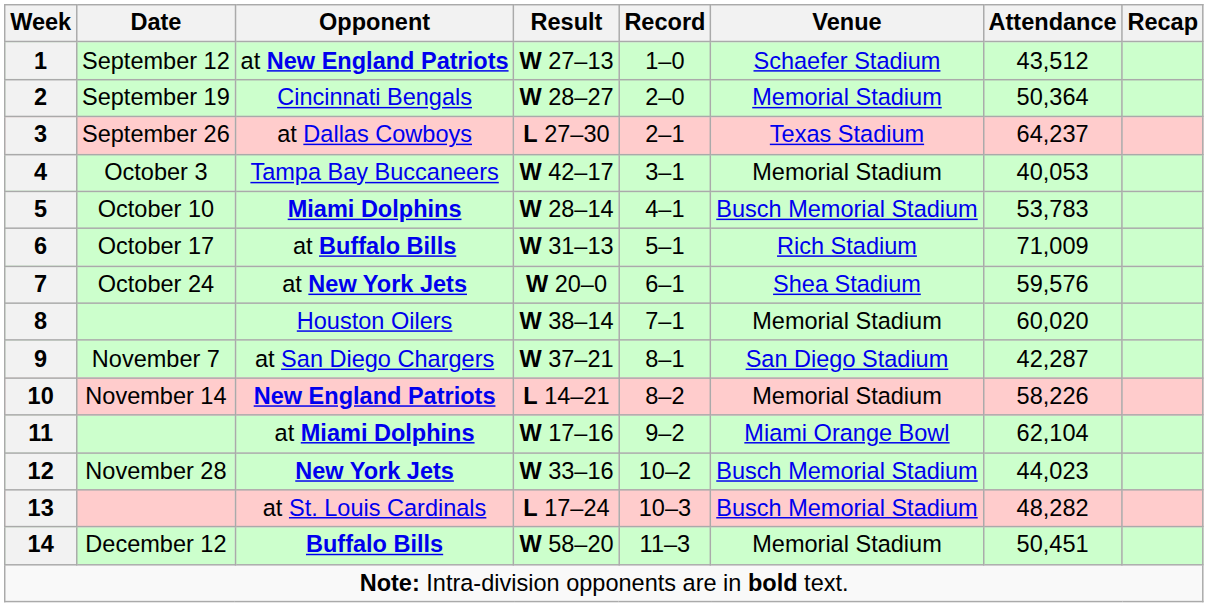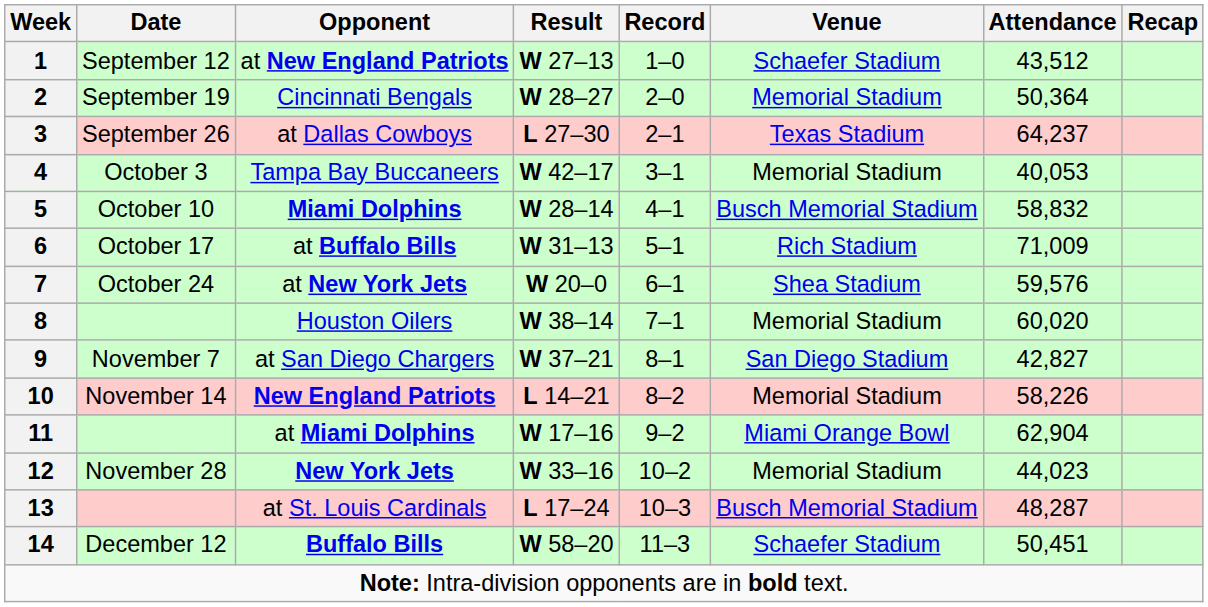5 | Attendance: 53,783 -> 58,832
9 | Attendance: 42,287 -> 42,827
11 | Attendance: 62,104 -> 62,904
12 | Venue: Busch Memorial Stadium -> Memorial Stadium
13 | Attendance: 48,282 -> 48,287
14 | Venue: Memorial Stadium -> Schaefer Stadium
